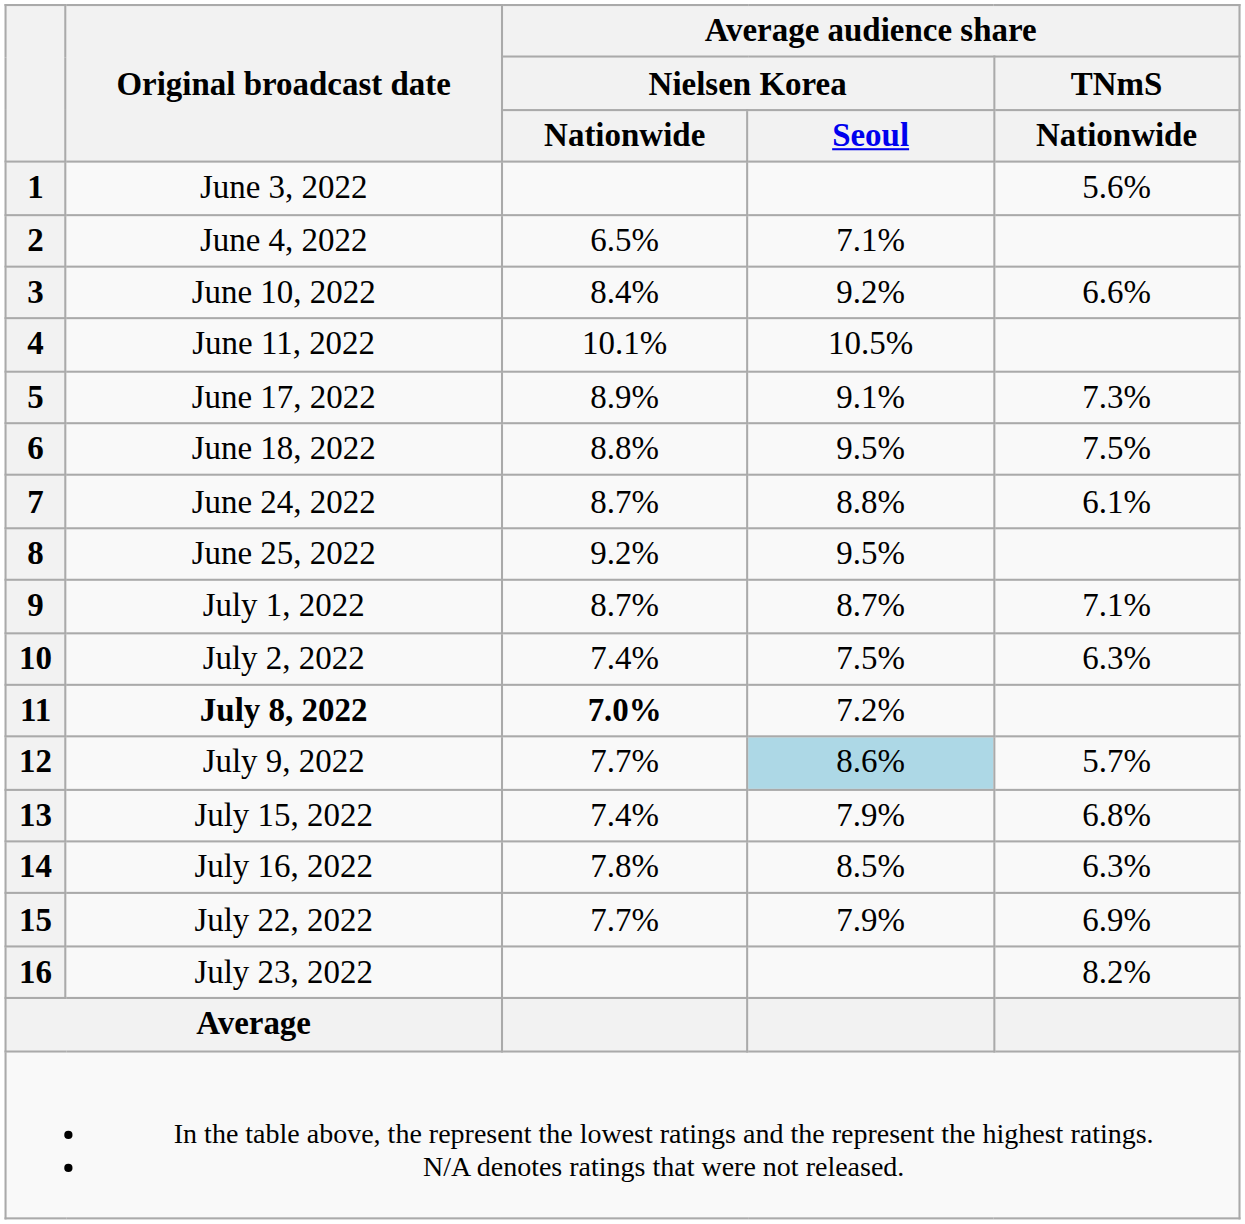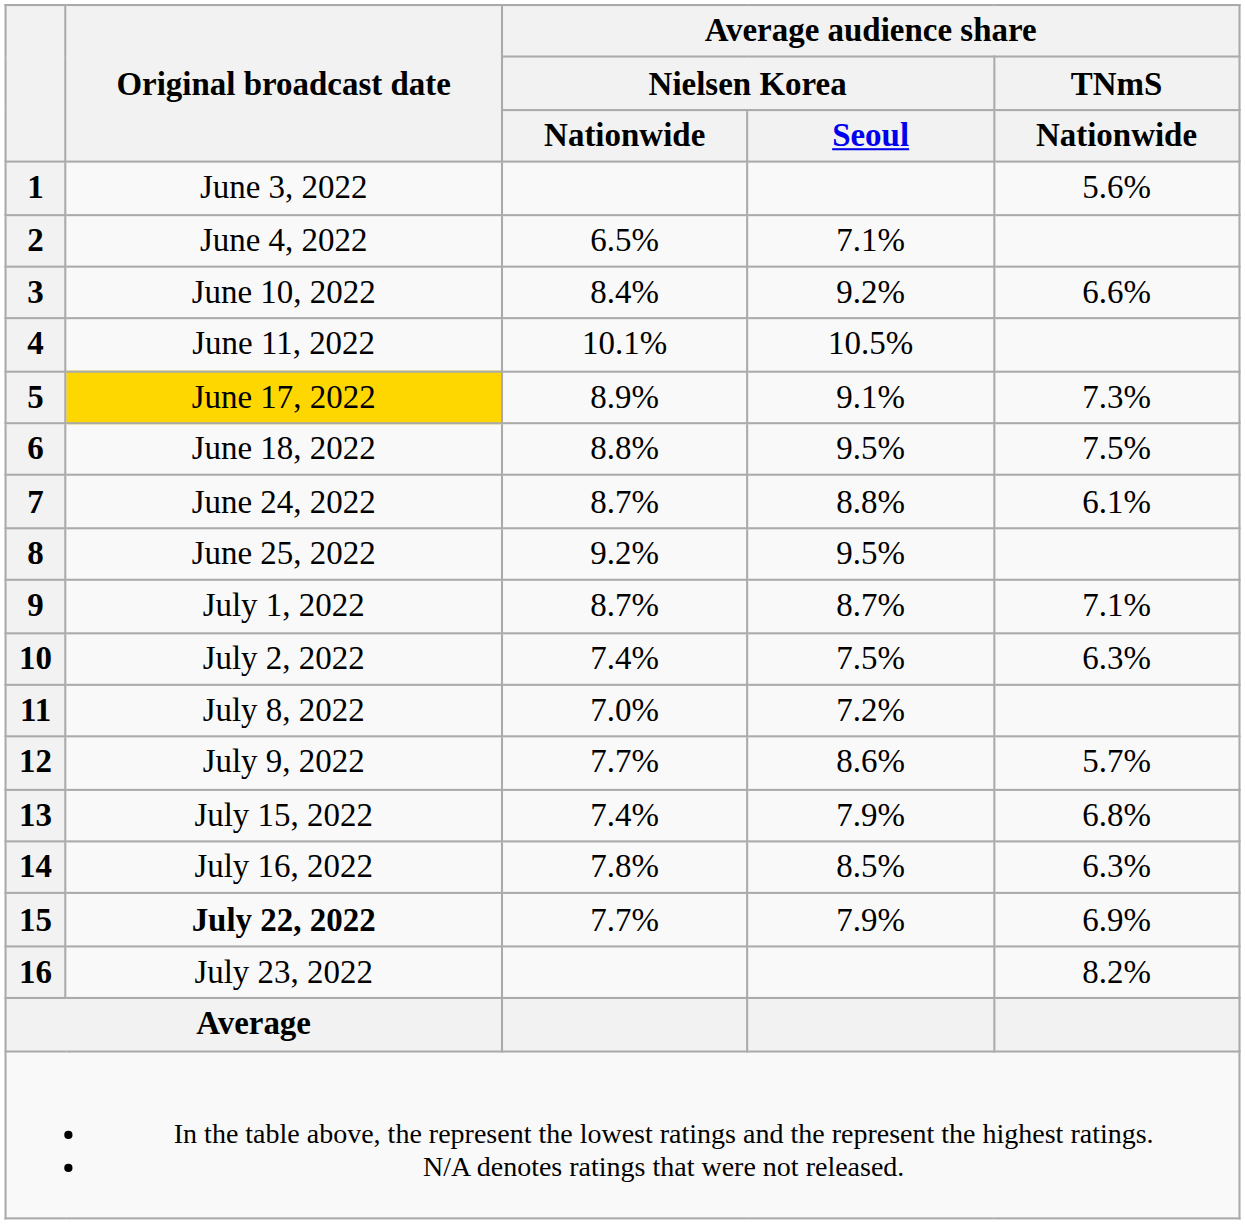5 | Original broadcast date: no background -> gold background
11 | Original broadcast date: bold -> normal
11 | Average audience share / Nielsen Korea / Nationwide: bold -> normal
12 | Average audience share / Nielsen Korea / Seoul: lightblue background -> no background
15 | Original broadcast date: normal -> bold
